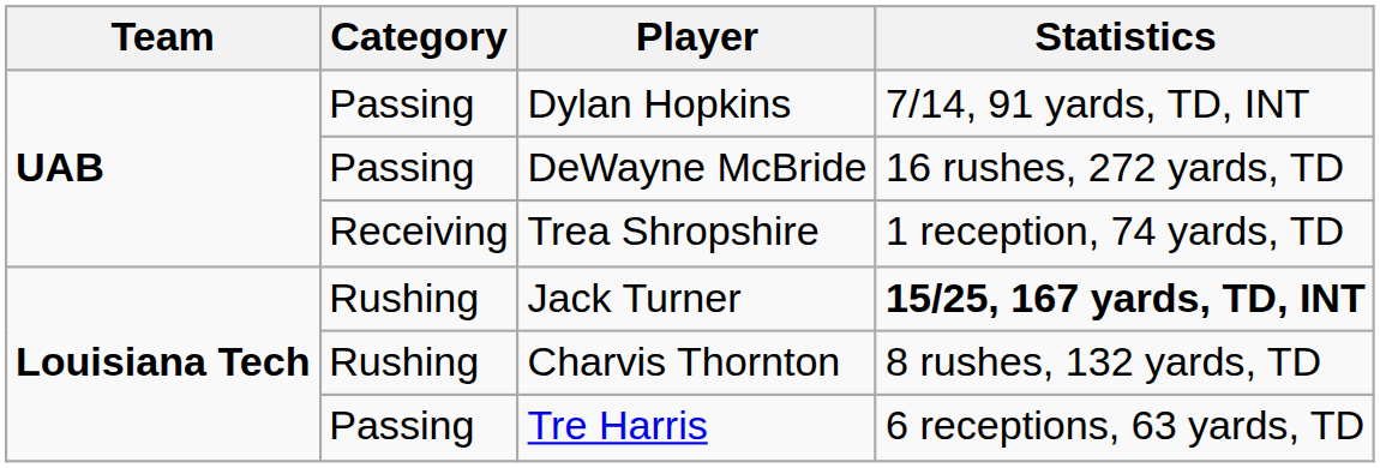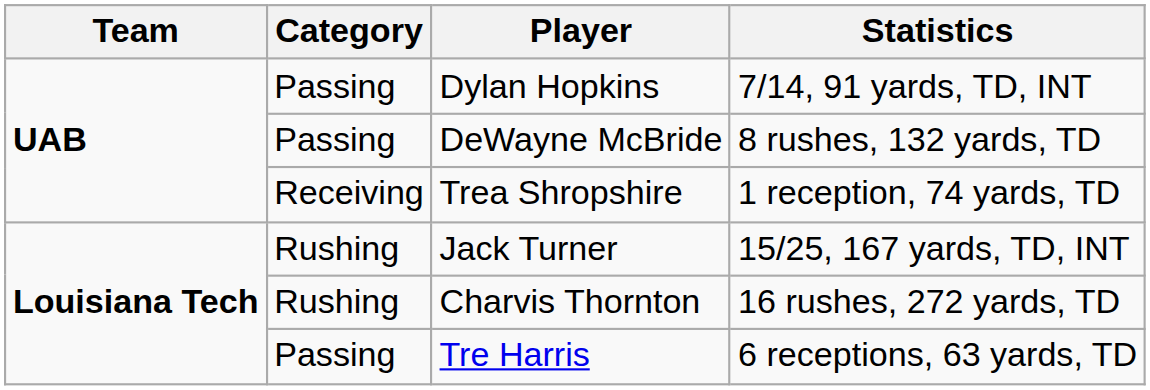DeWayne McBride | Statistics: 16 rushes, 272 yards, TD -> 8 rushes, 132 yards, TD
Jack Turner | Statistics: bold -> normal
Charvis Thornton | Statistics: 8 rushes, 132 yards, TD -> 16 rushes, 272 yards, TD
